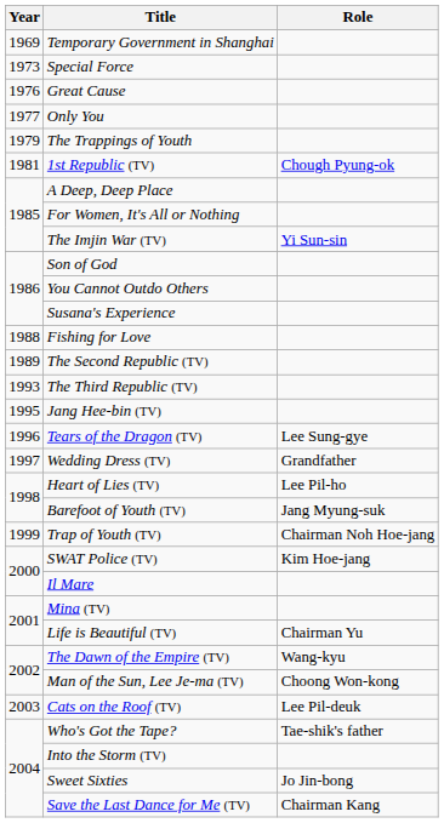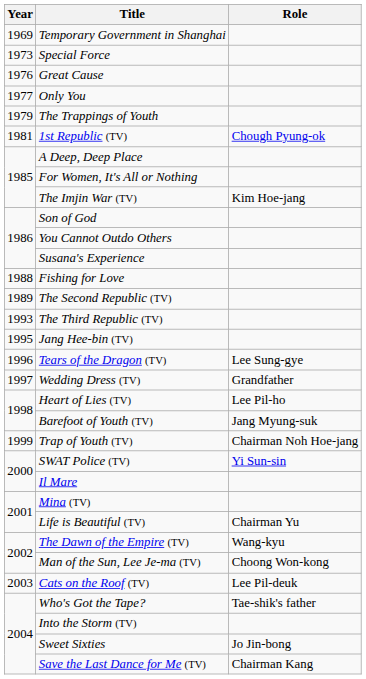The Imjin War (TV) | Role: Yi Sun-sin -> Kim Hoe-jang
SWAT Police (TV) | Role: Kim Hoe-jang -> Yi Sun-sin
